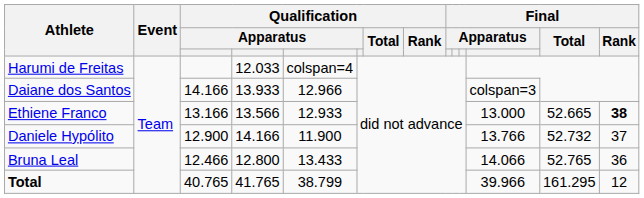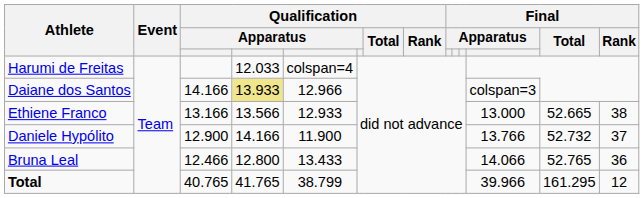Daiane dos Santos | column 4: no background -> khaki background
Ethiene Franco | Final / Rank: bold -> normal
